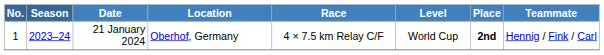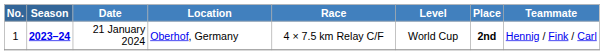21 January 2024 | Season: normal -> bold
